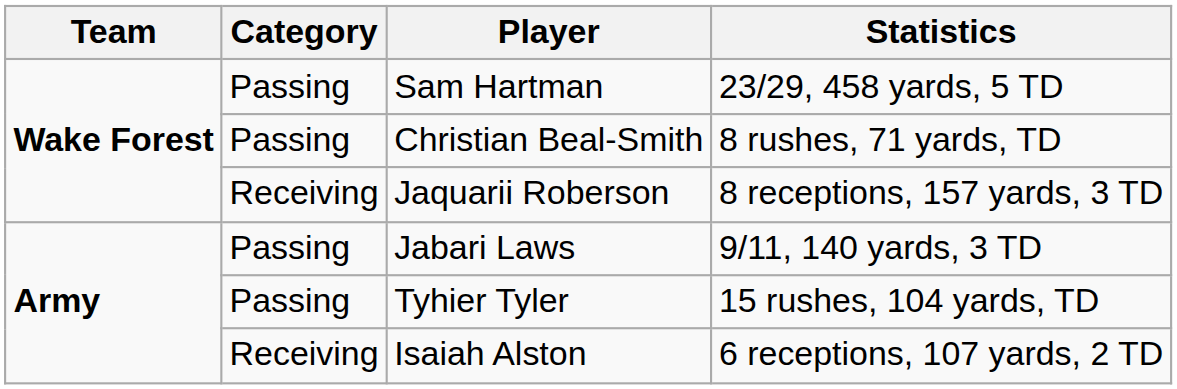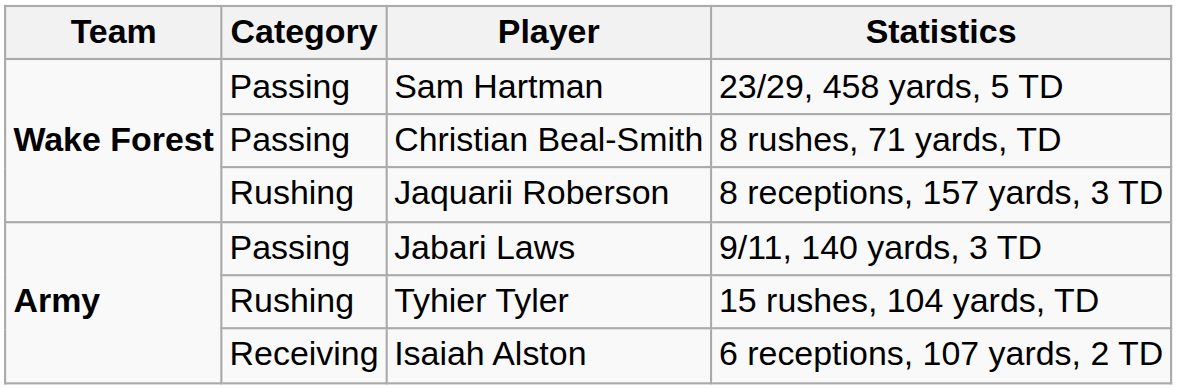Jaquarii Roberson | Category: Receiving -> Rushing
Tyhier Tyler | Category: Passing -> Rushing
